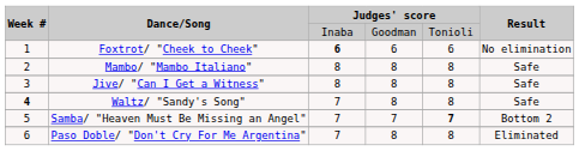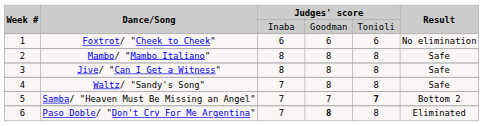Foxtrot/ "Cheek to Cheek" | column 3: bold -> normal
Waltz/ "Sandy's Song" | Week #: bold -> normal
Paso Doble/ "Don't Cry For Me Argentina" | column 4: normal -> bold
